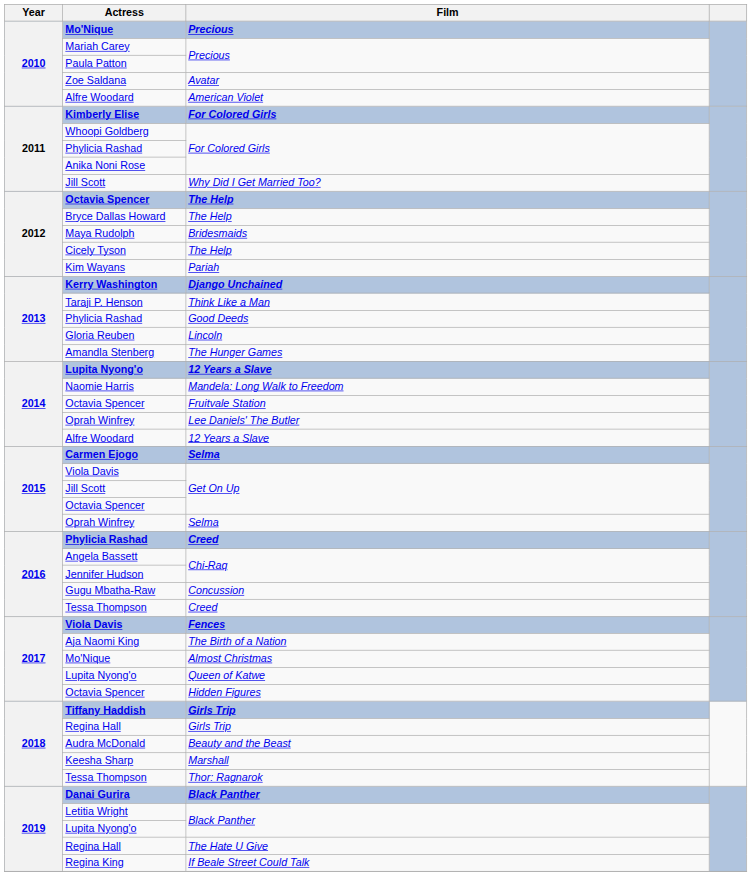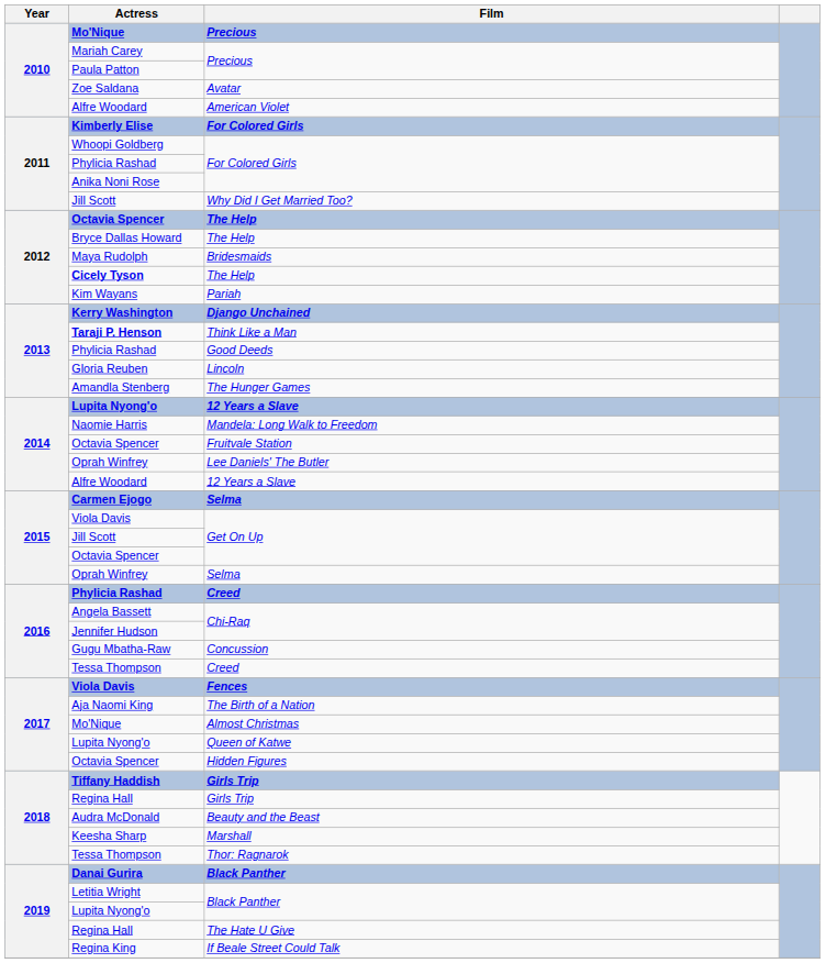Cicely Tyson | Actress: normal -> bold
Taraji P. Henson | Actress: normal -> bold
